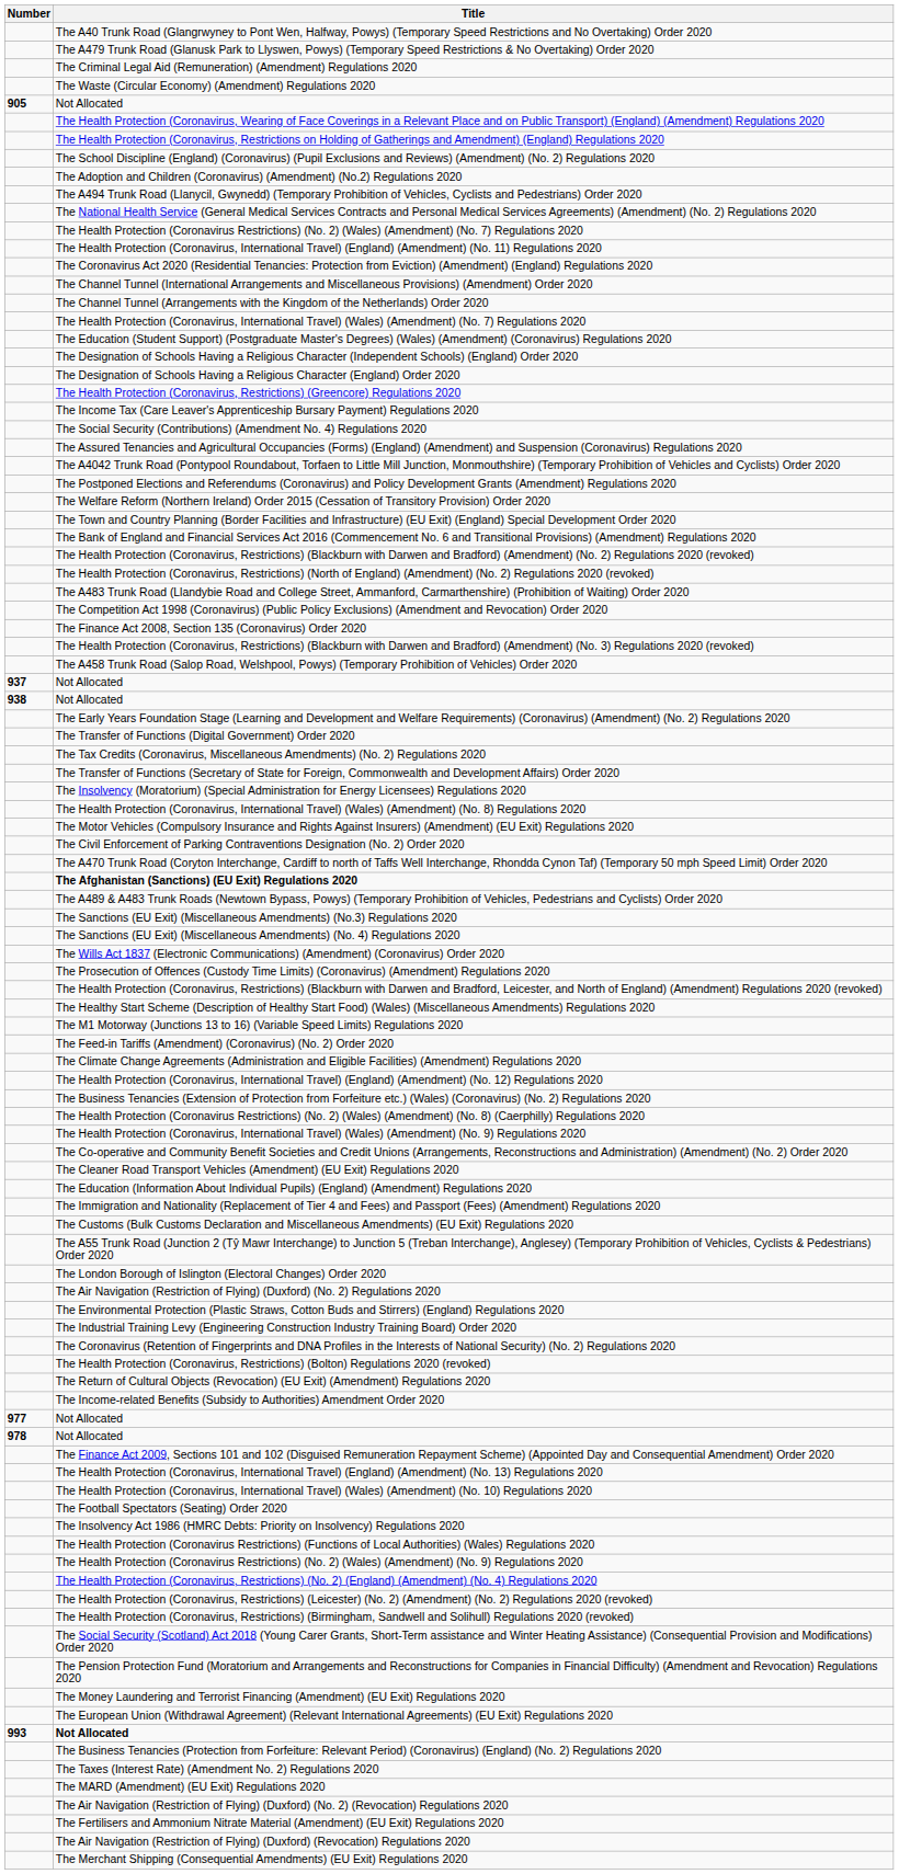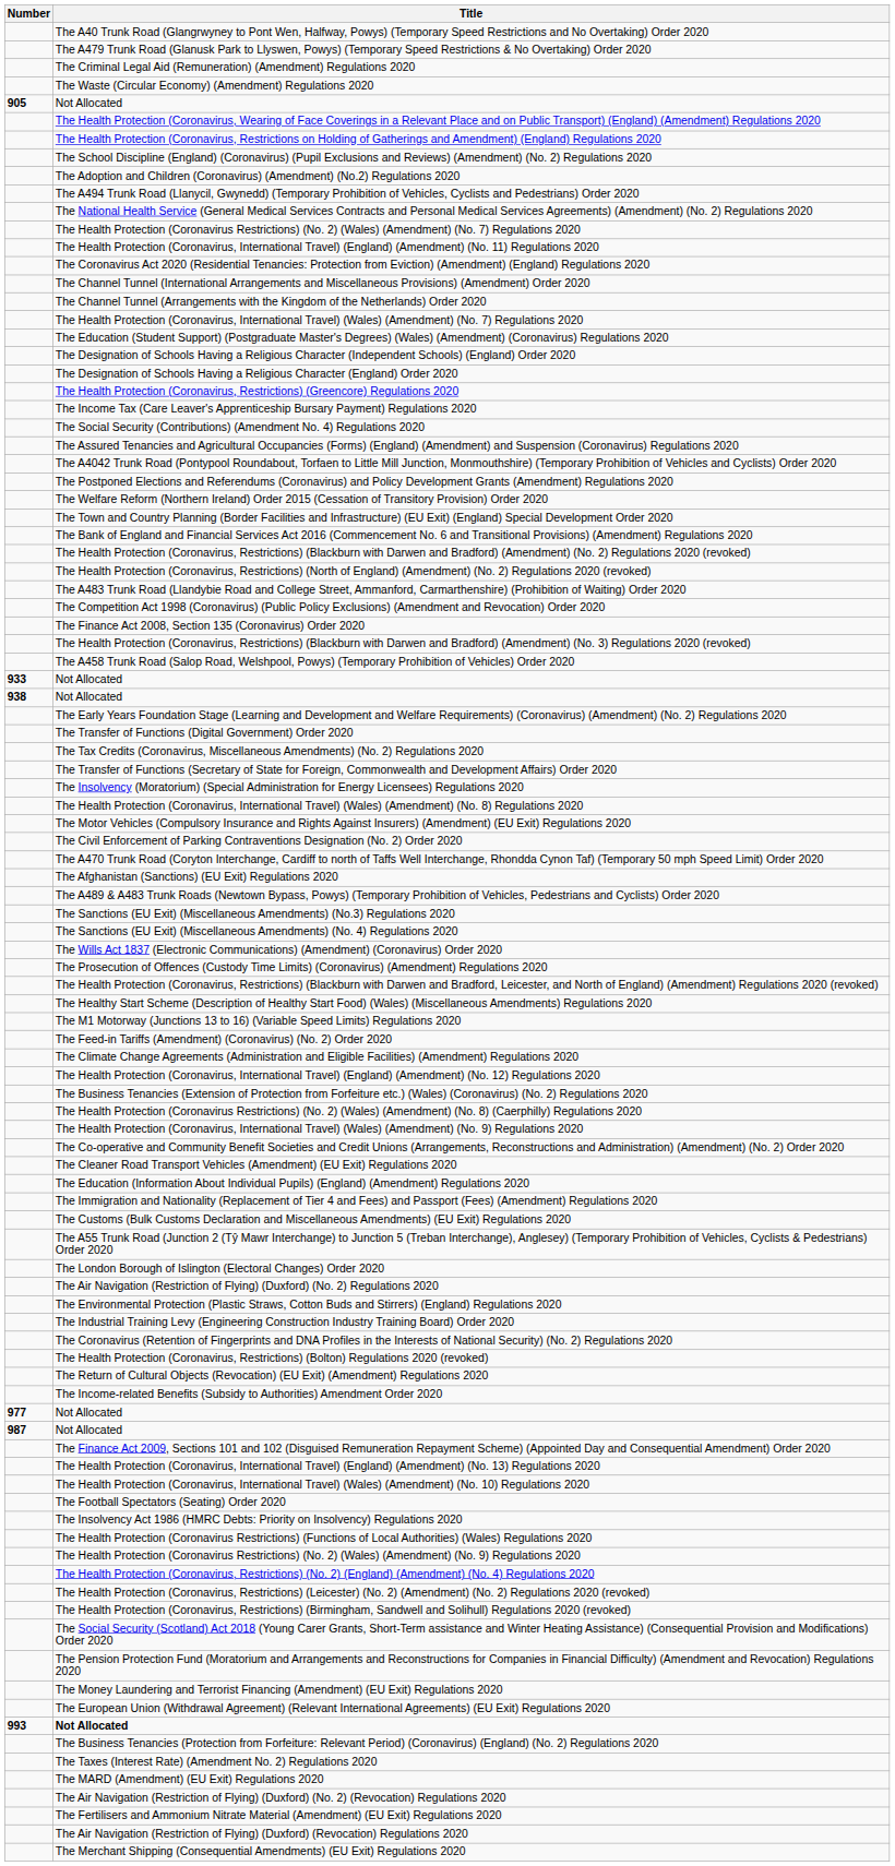row 38 | Number: 937 -> 933
row 49 | Title: bold -> normal
row 79 | Number: 978 -> 987
